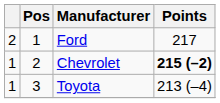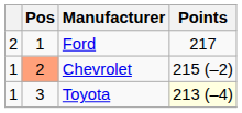Chevrolet | Pos: no background -> lightsalmon background
Chevrolet | Points: bold -> normal
Toyota | Points: no background -> lightyellow background
